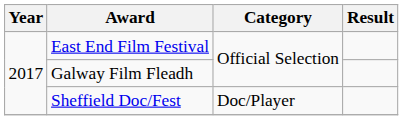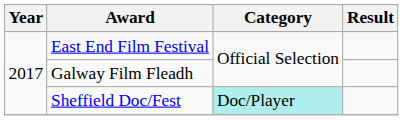Sheffield Doc/Fest | Category: no background -> paleturquoise background
